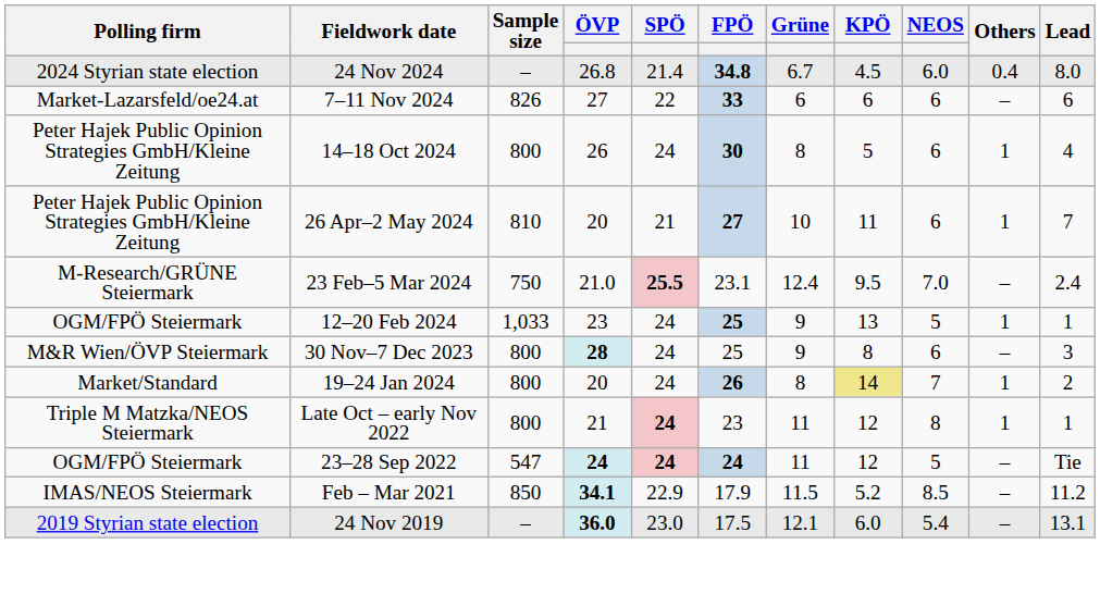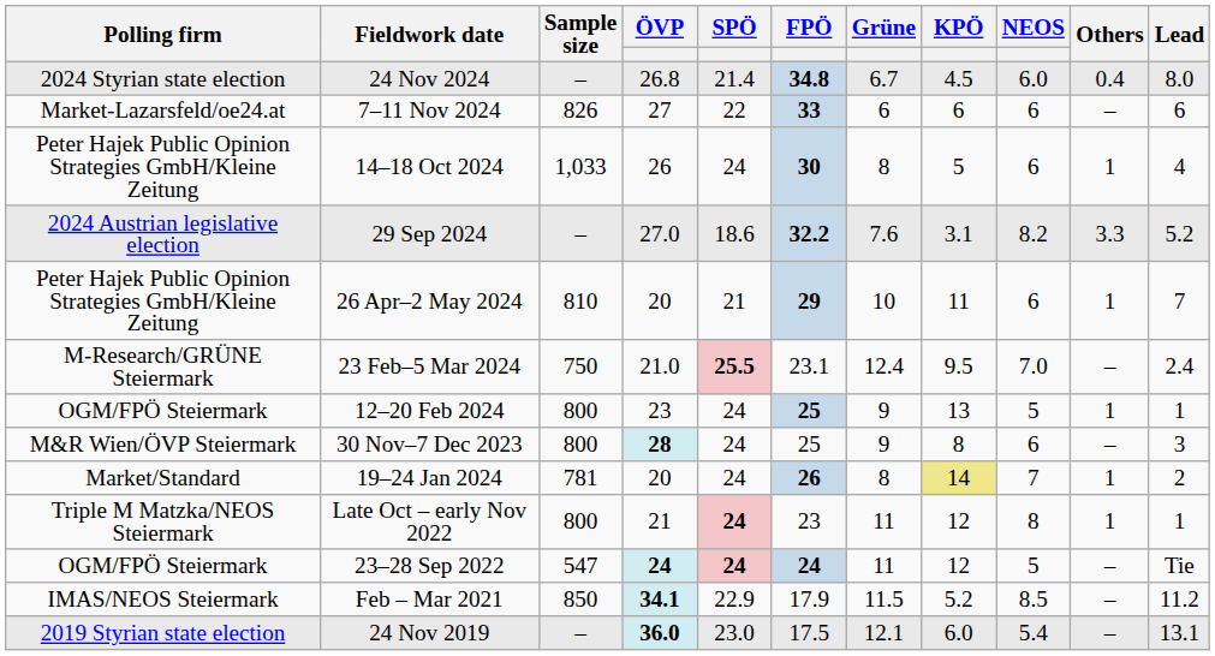14–18 Oct 2024 | Sample size: 800 -> 1,033
+ row: 2024 Austrian legislative election | 29 Sep 2024 | – | 27.0 | 18.6 | 32.2 | 7.6 | 3.1 | 8.2 | 3.3 | 5.2
26 Apr–2 May 2024 | FPÖ: 27 -> 29
12–20 Feb 2024 | Sample size: 1,033 -> 800
19–24 Jan 2024 | Sample size: 800 -> 781
